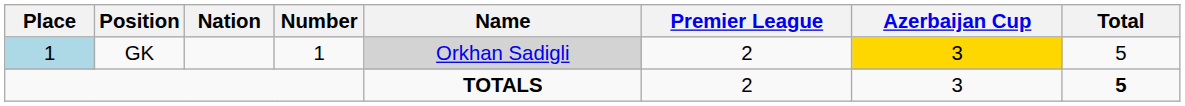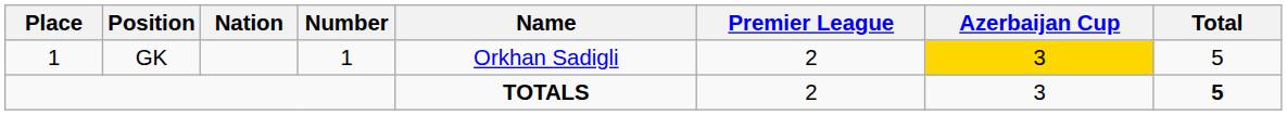GK | Place: lightblue background -> no background
GK | Name: lightgrey background -> no background
